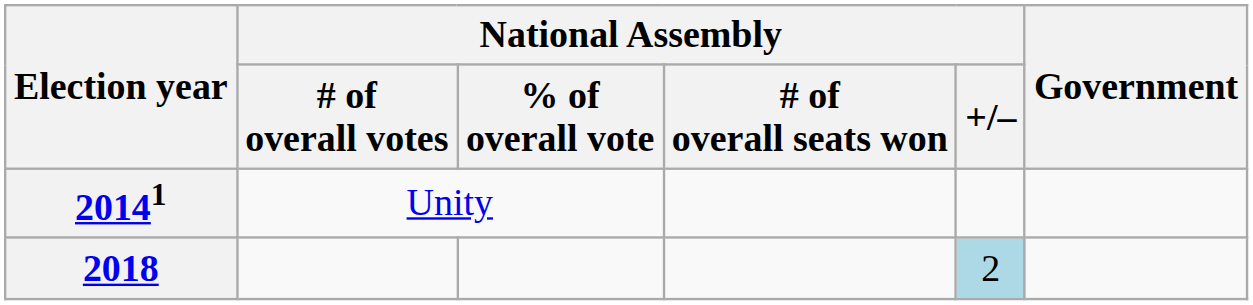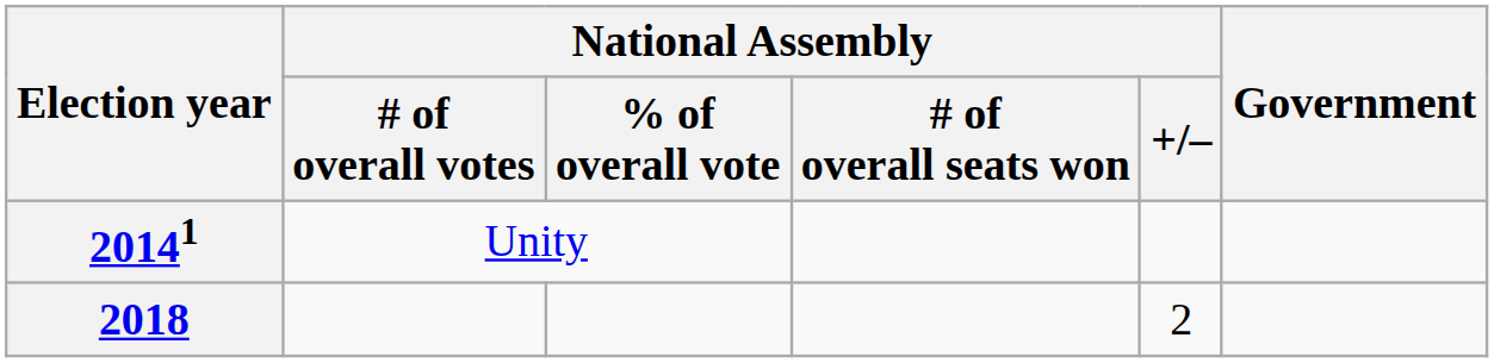2018 | National Assembly / +/–: lightblue background -> no background
